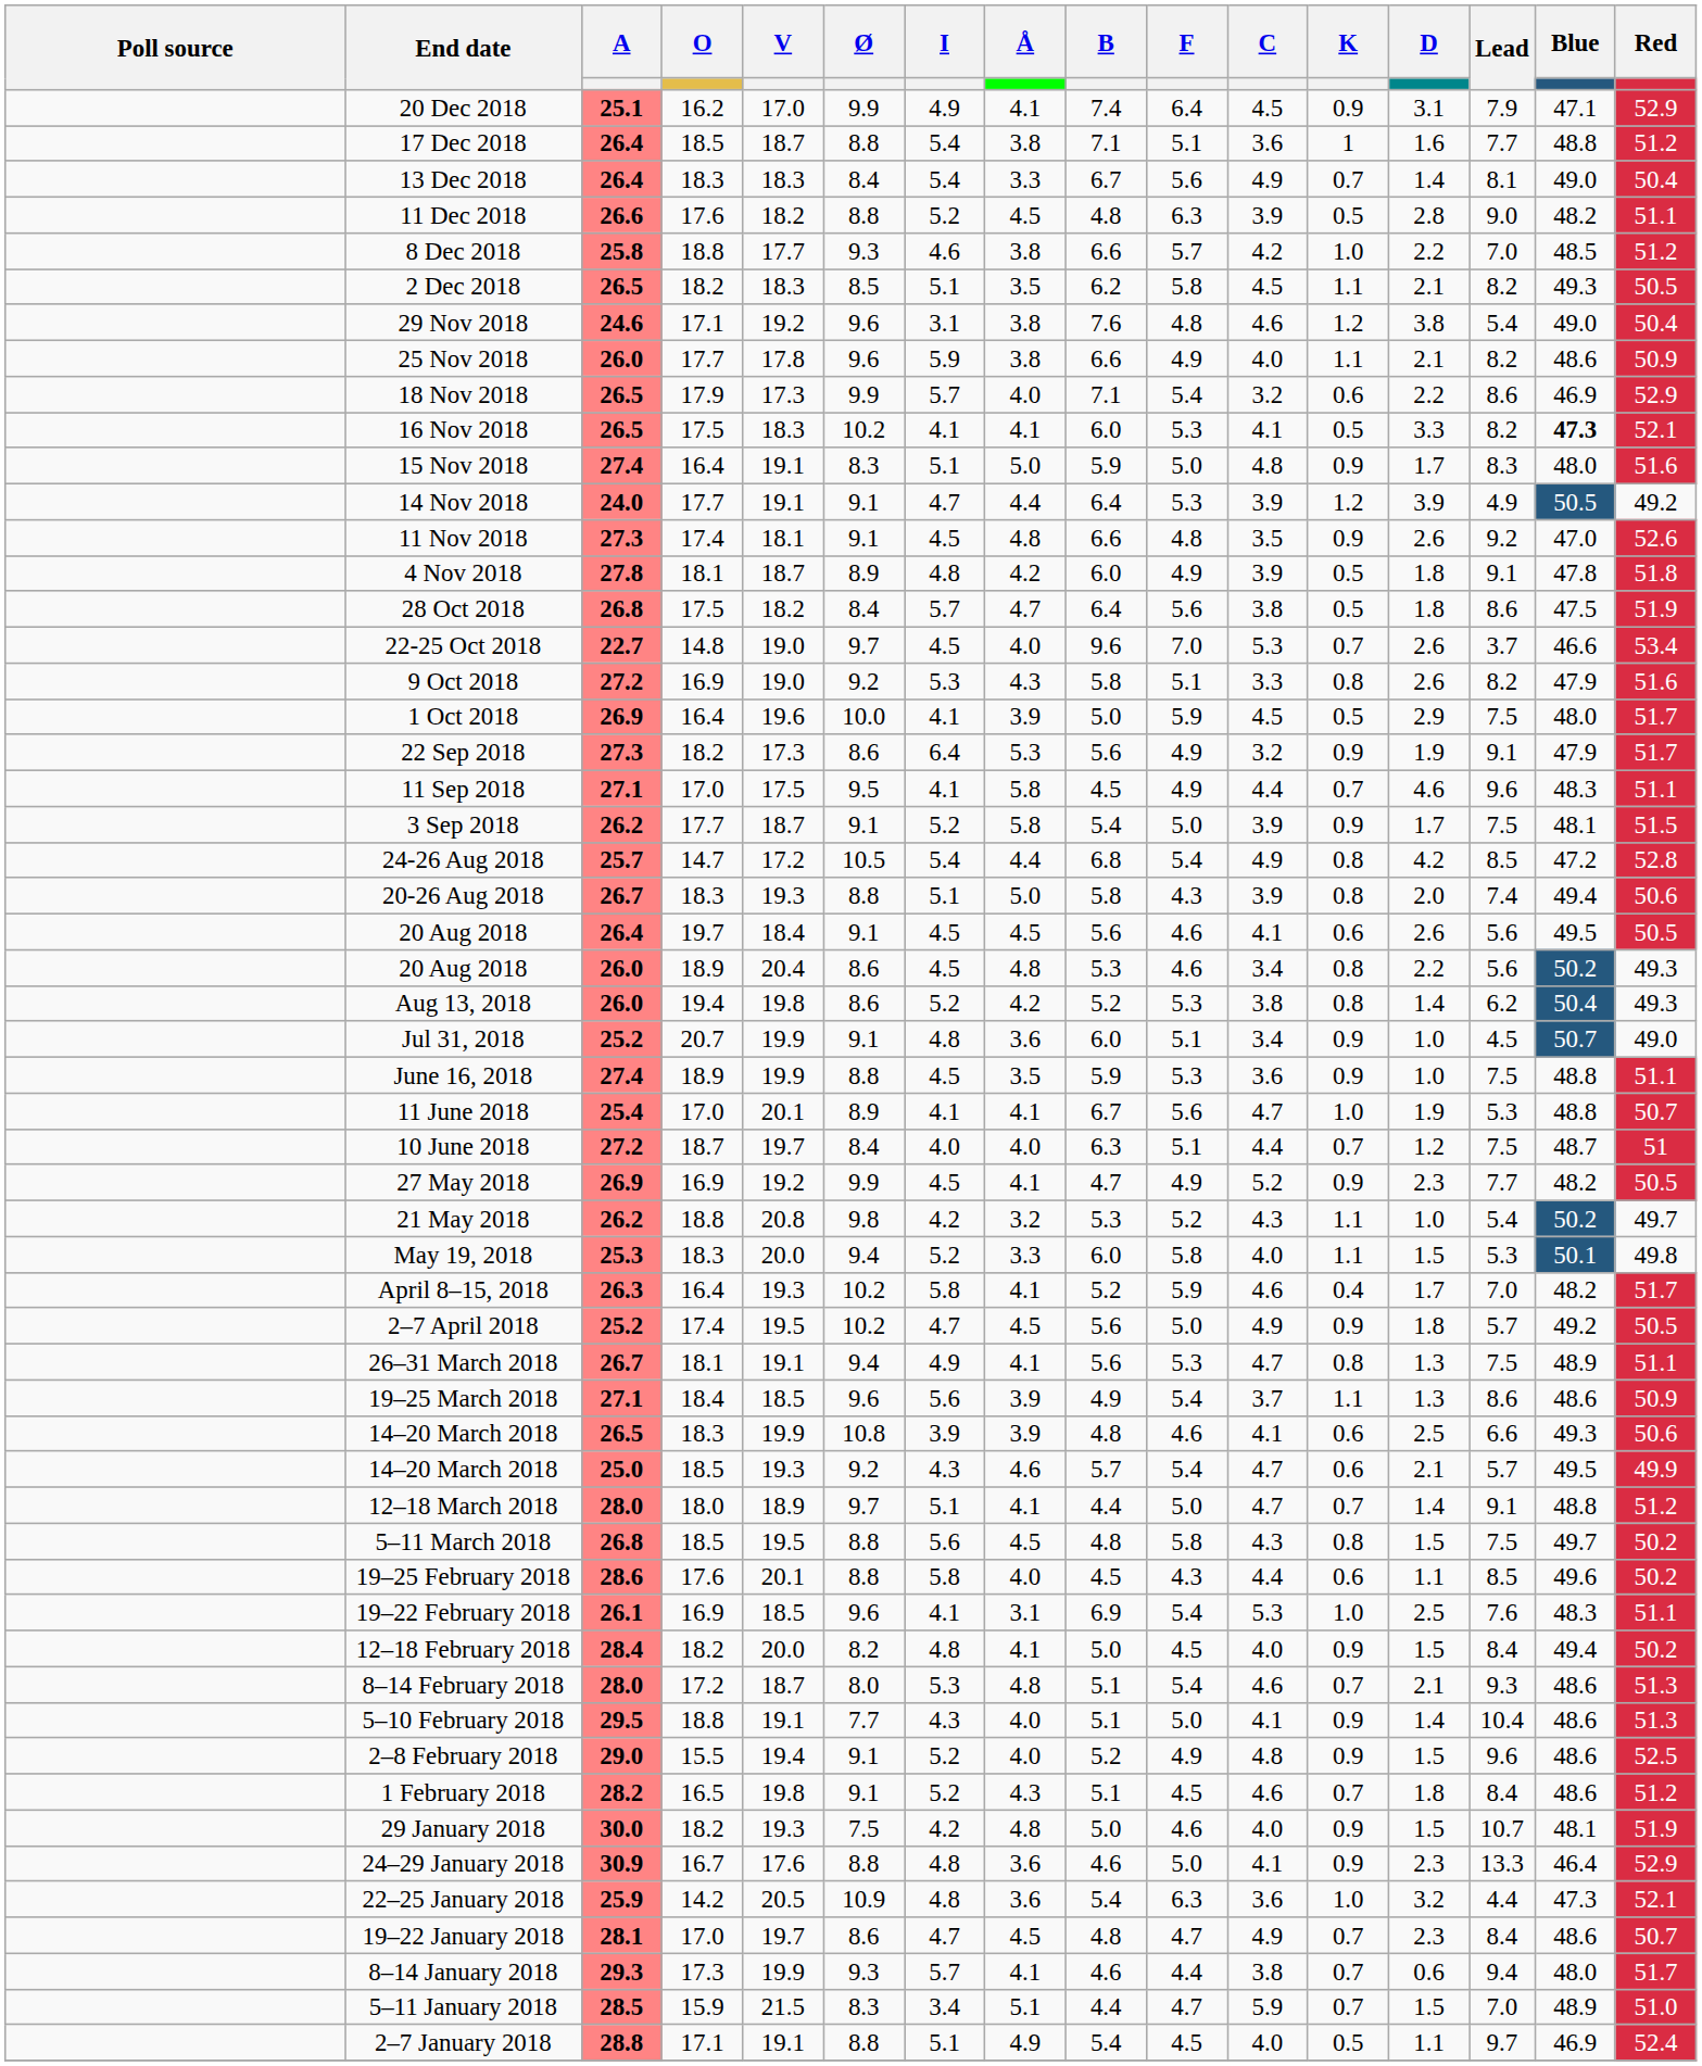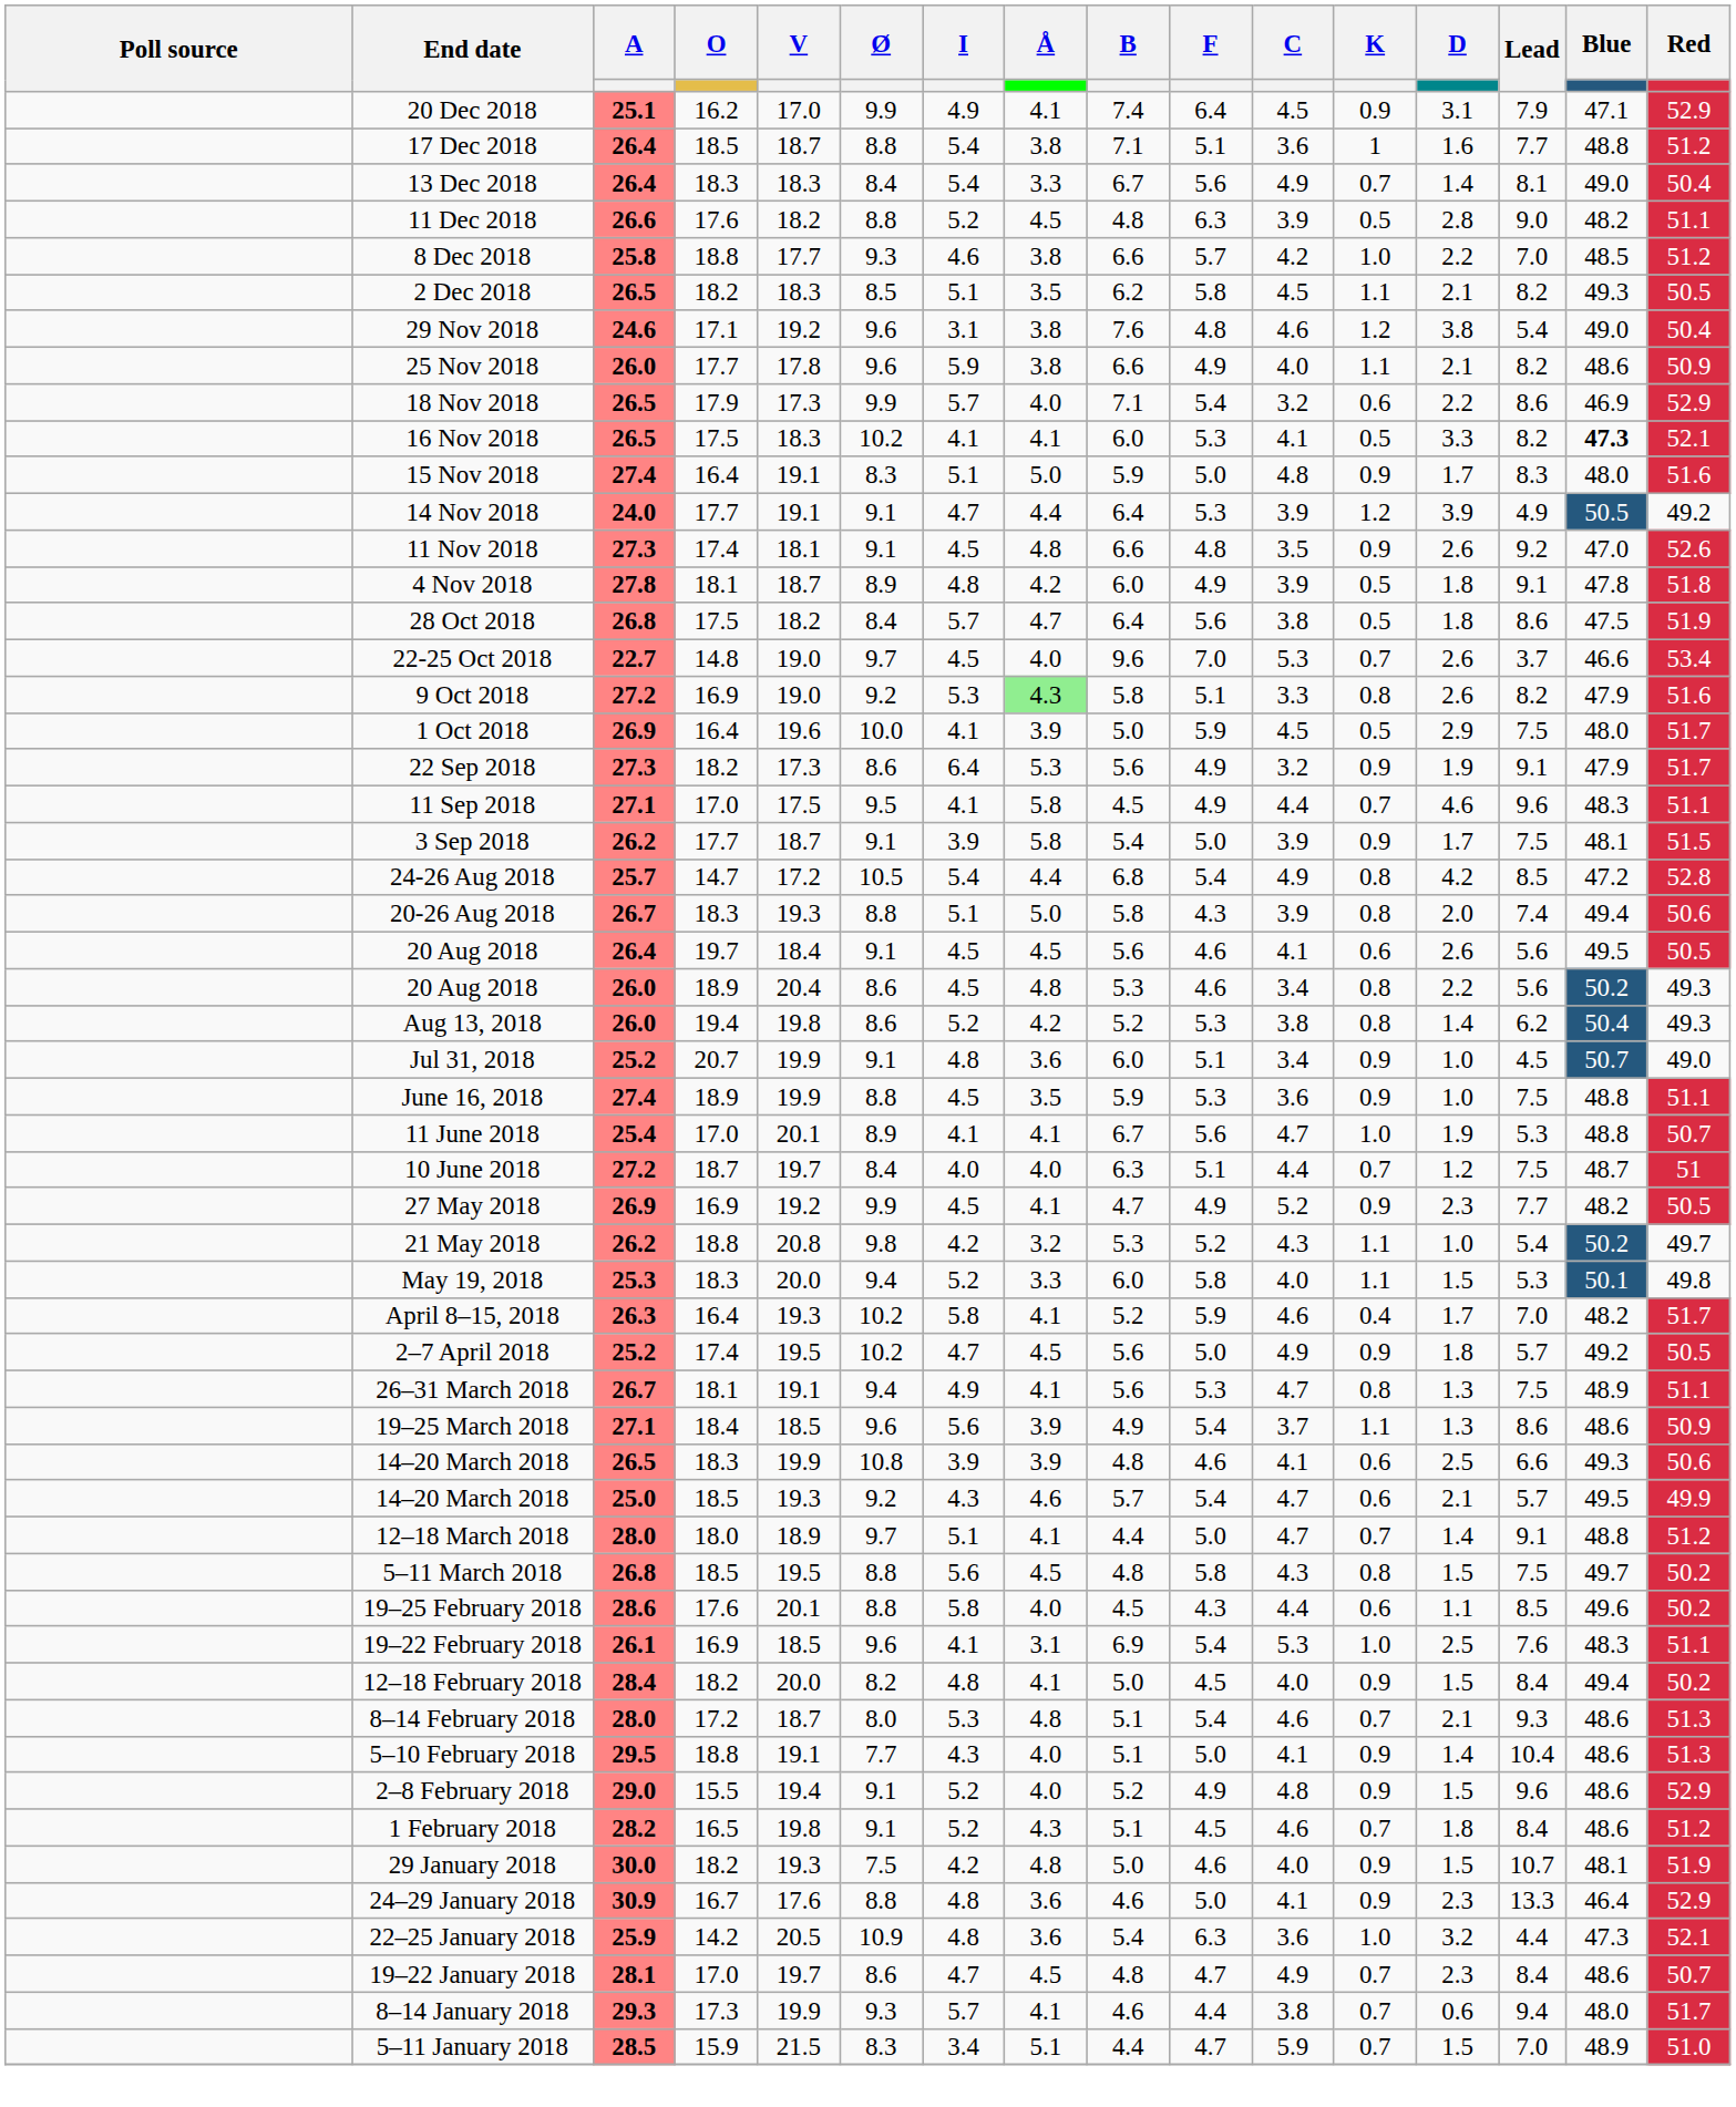9 Oct 2018 | Å: no background -> lightgreen background
3 Sep 2018 | I: 5.2 -> 3.9
2–8 February 2018 | Red: 52.5 -> 52.9
- row: 2–7 January 2018 | 28.8 | 17.1 | 19.1 | 8.8 | 5.1 | 4.9 | 5.4 | 4.5 | 4.0 | 0.5 | 1.1 | 9.7 | 46.9 | 52.4
